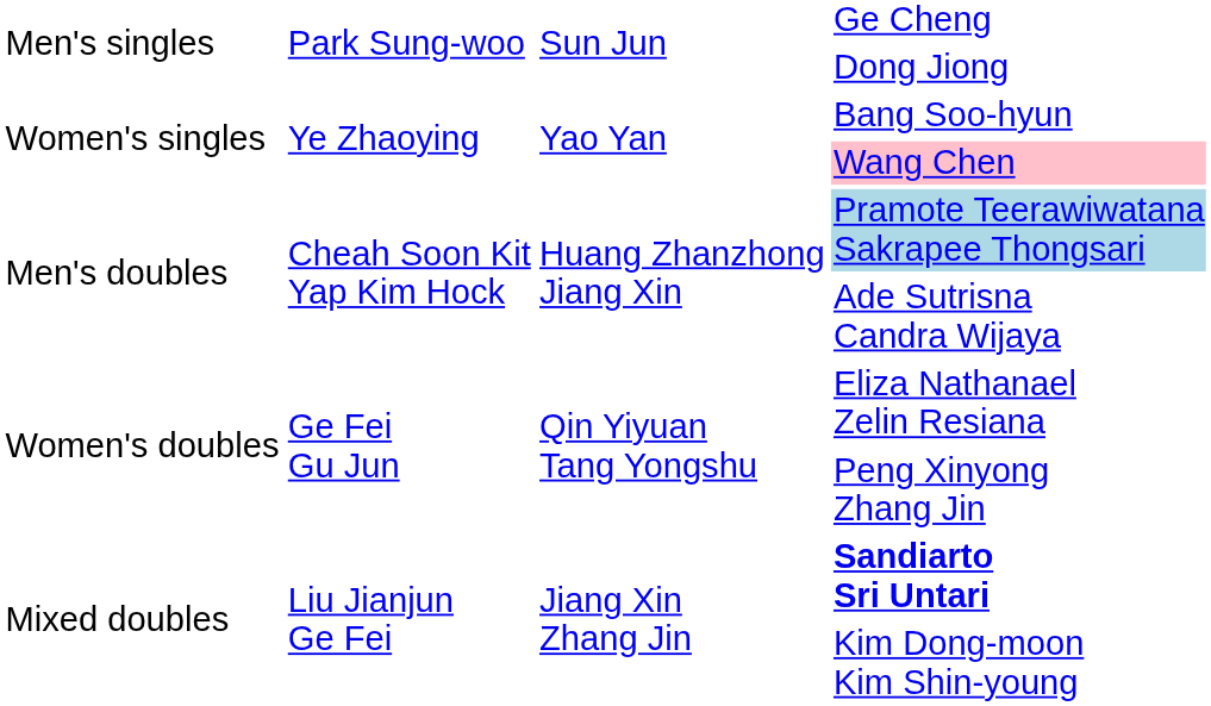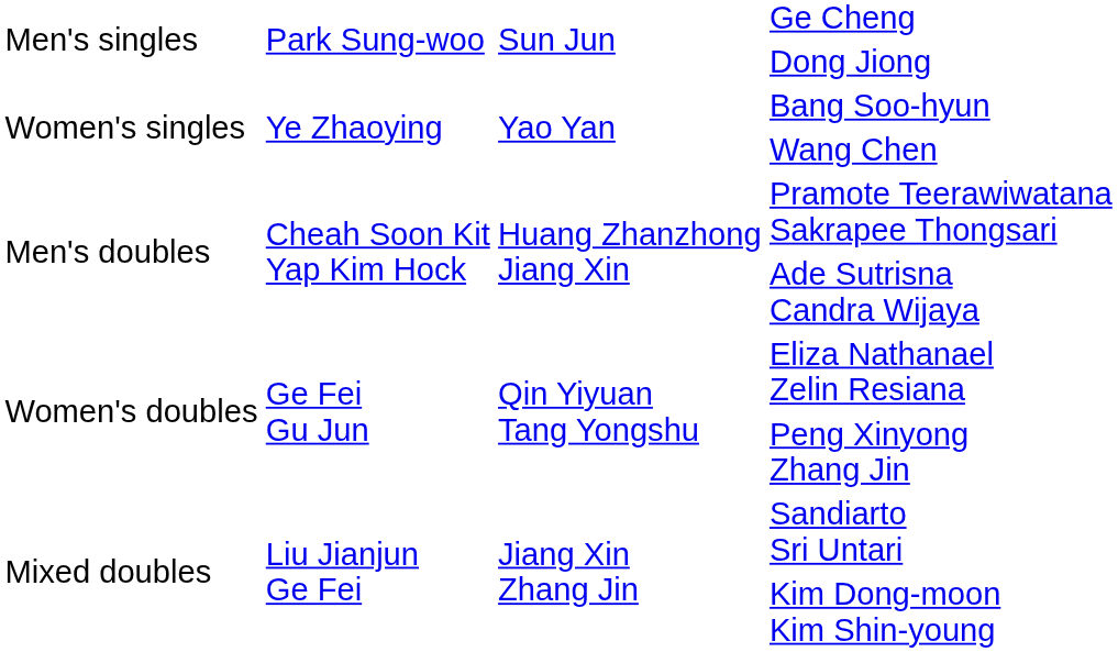Wang Chen | column 4: pink background -> no background
Pramote Teerawiwatana Sakrapee Thongsari | column 4: lightblue background -> no background
Sandiarto Sri Untari | column 4: bold -> normal
